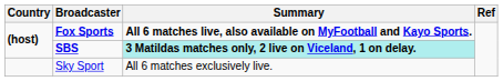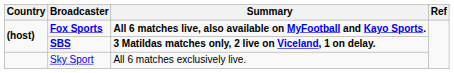SBS | Summary: paleturquoise background -> no background
